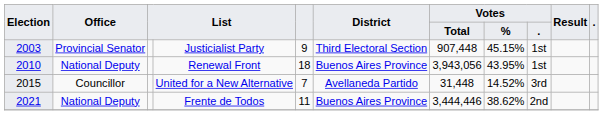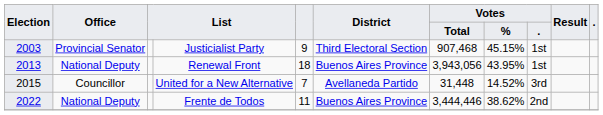Justicialist Party | Votes / Total: 907,448 -> 907,468
Renewal Front | Election: 2010 -> 2013
Frente de Todos | Election: 2021 -> 2022
